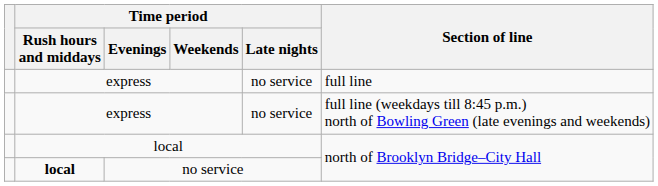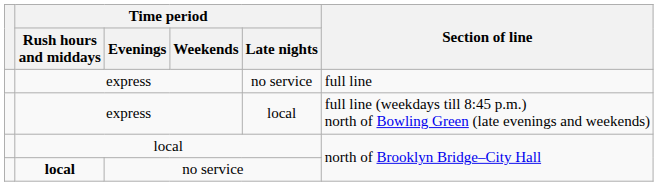row 4 | Time period / Late nights: no service -> local
